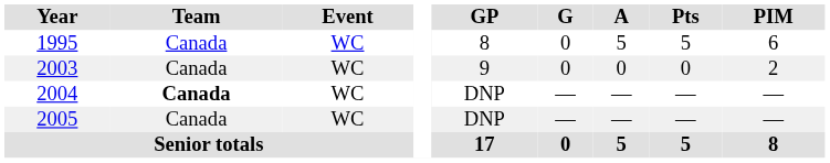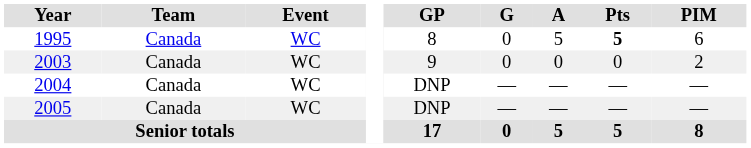1995 | Pts: normal -> bold
2004 | Team: bold -> normal
